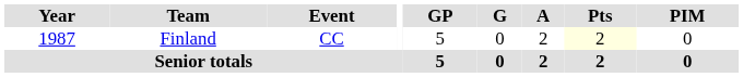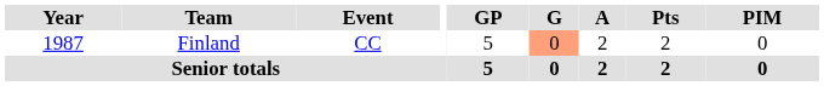Finland | G: no background -> lightsalmon background
Finland | Pts: lightyellow background -> no background
